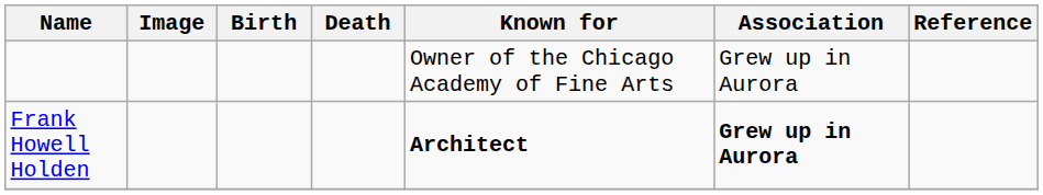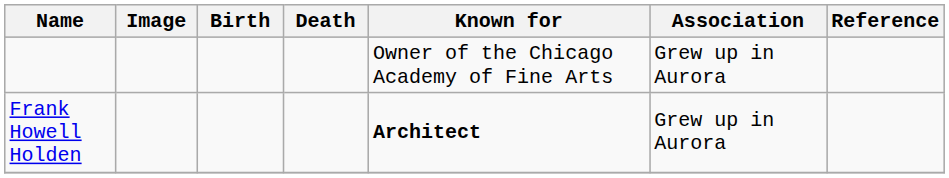Frank Howell Holden | Association: bold -> normal
